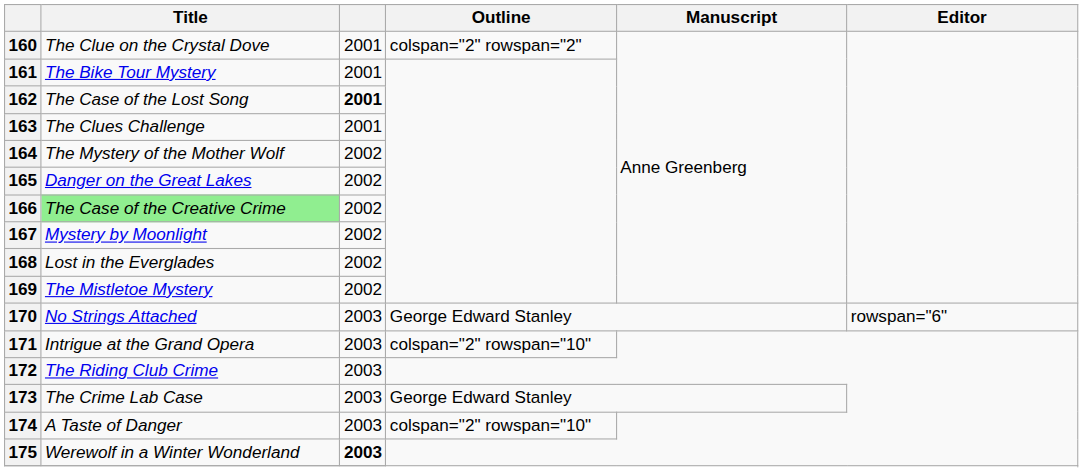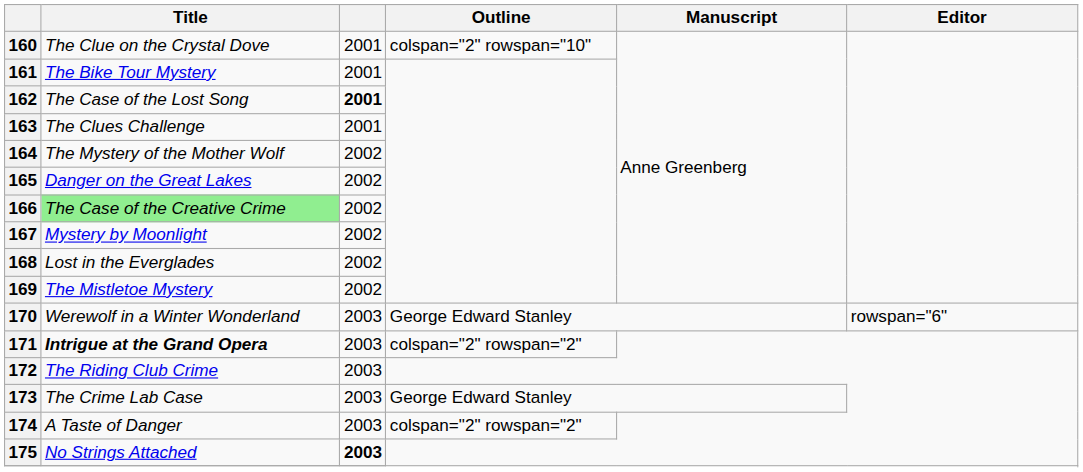160 | Outline: colspan="2" rowspan="2" -> colspan="2" rowspan="10"
170 | Title: No Strings Attached -> Werewolf in a Winter Wonderland
171 | Title: normal -> bold
171 | Outline: colspan="2" rowspan="10" -> colspan="2" rowspan="2"
174 | Outline: colspan="2" rowspan="10" -> colspan="2" rowspan="2"
175 | Title: Werewolf in a Winter Wonderland -> No Strings Attached
